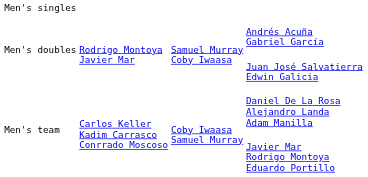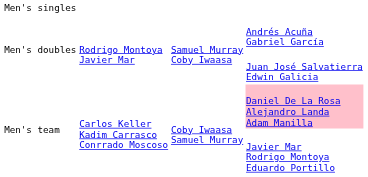Daniel De La Rosa Alejandro Landa Adam Manilla | column 4: no background -> pink background
